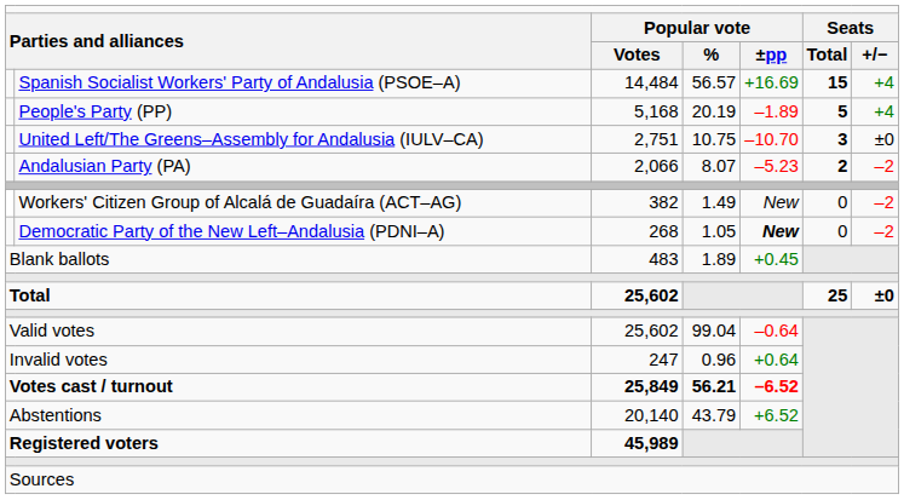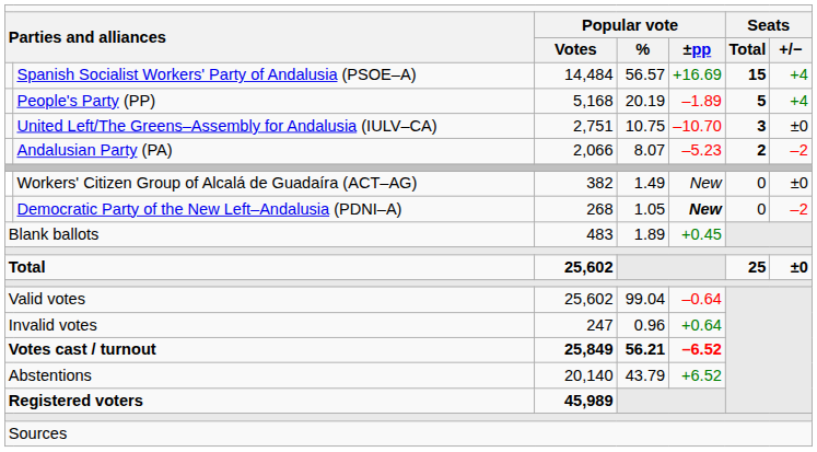Workers' Citizen Group of Alcalá de Guadaíra (ACT–AG) | column 7: –2 -> ±0
